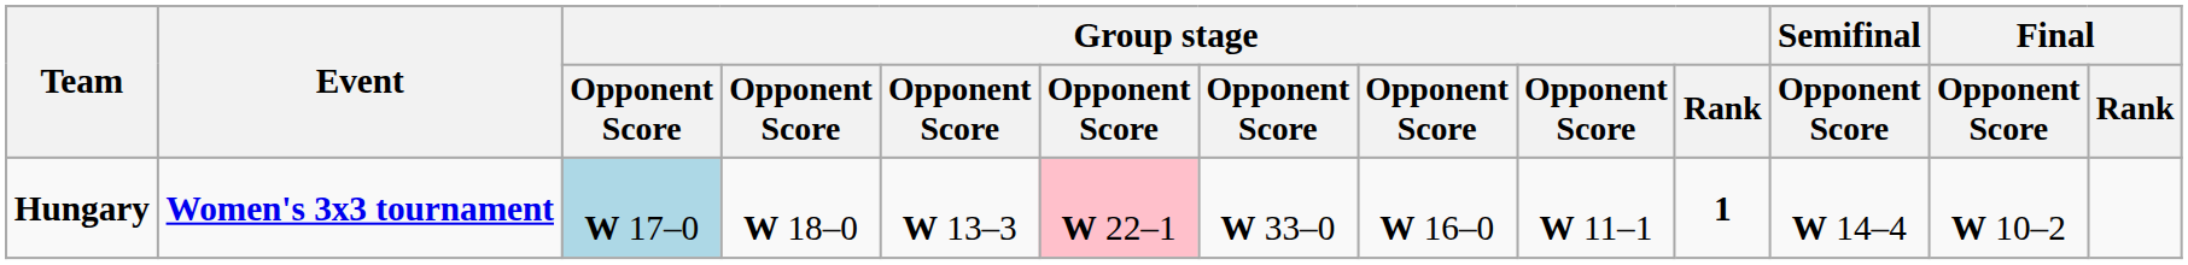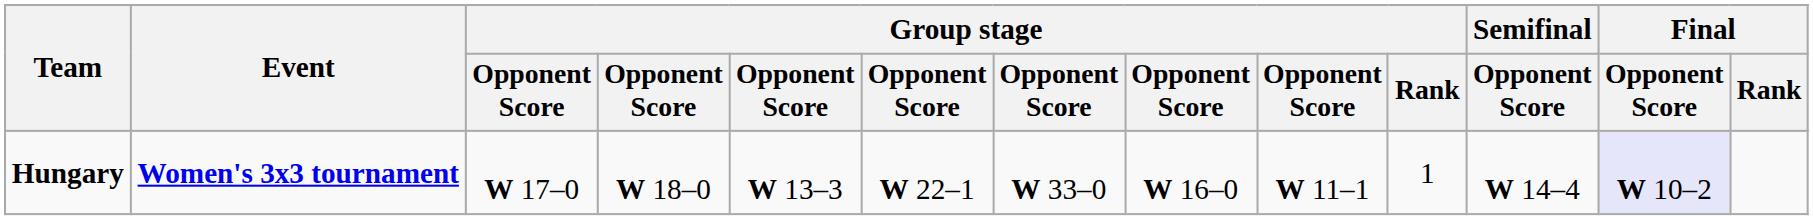Hungary | column 3: lightblue background -> no background
Hungary | column 6: pink background -> no background
Hungary | Group stage / Rank: bold -> normal
Hungary | Final / Opponent Score: no background -> lavender background
